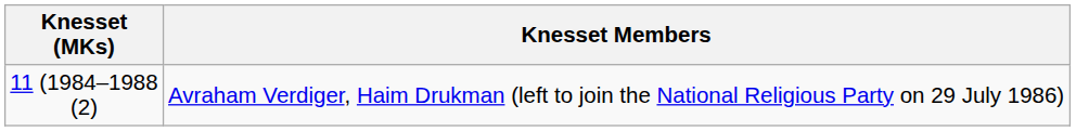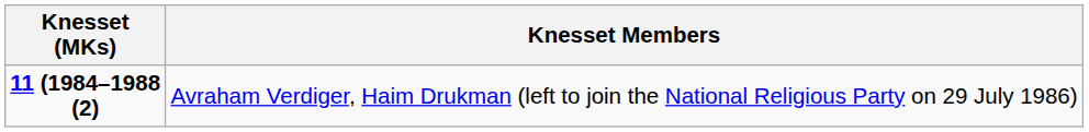row 2 | Knesset (MKs): normal -> bold
